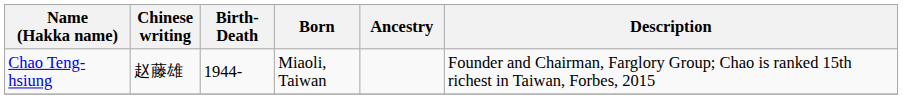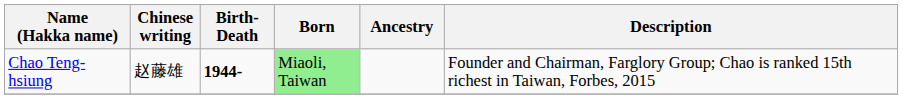Chao Teng-hsiung | Birth-Death: normal -> bold
Chao Teng-hsiung | Born: no background -> lightgreen background
